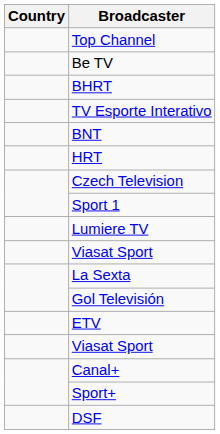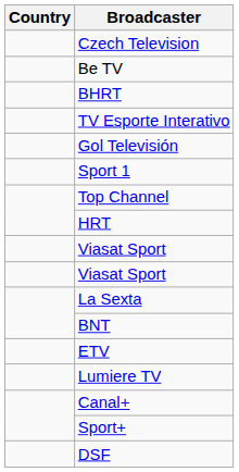row 2 | Broadcaster: Top Channel -> Czech Television
row 6 | Broadcaster: BNT -> Gol Televisión
row 7 | Broadcaster: HRT -> Sport 1
row 8 | Broadcaster: Czech Television -> Top Channel
row 9 | Broadcaster: Sport 1 -> HRT
row 10 | Broadcaster: Lumiere TV -> Viasat Sport
row 13 | Broadcaster: Gol Televisión -> BNT
row 15 | Broadcaster: Viasat Sport -> Lumiere TV
